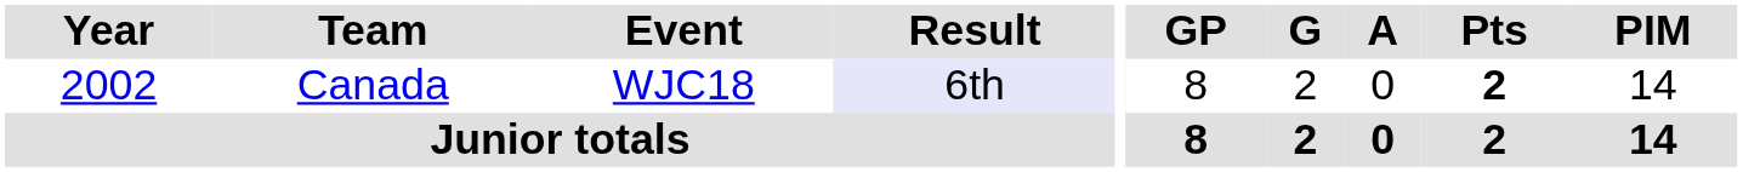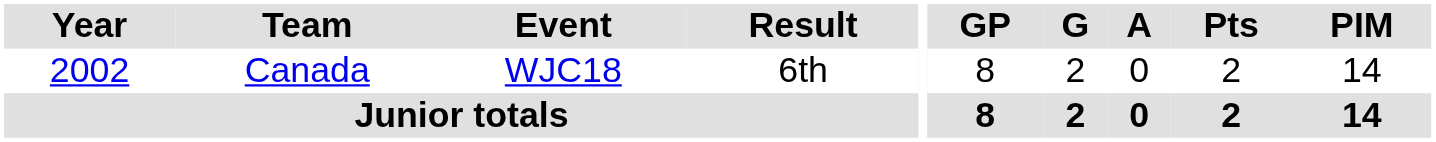Canada | Result: lavender background -> no background
Canada | Pts: bold -> normal
